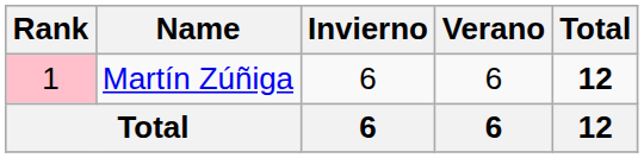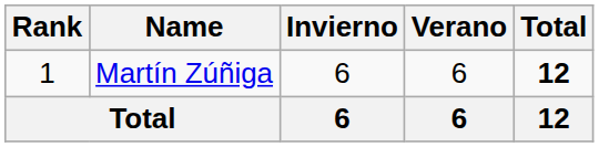Martín Zúñiga | Rank: pink background -> no background
